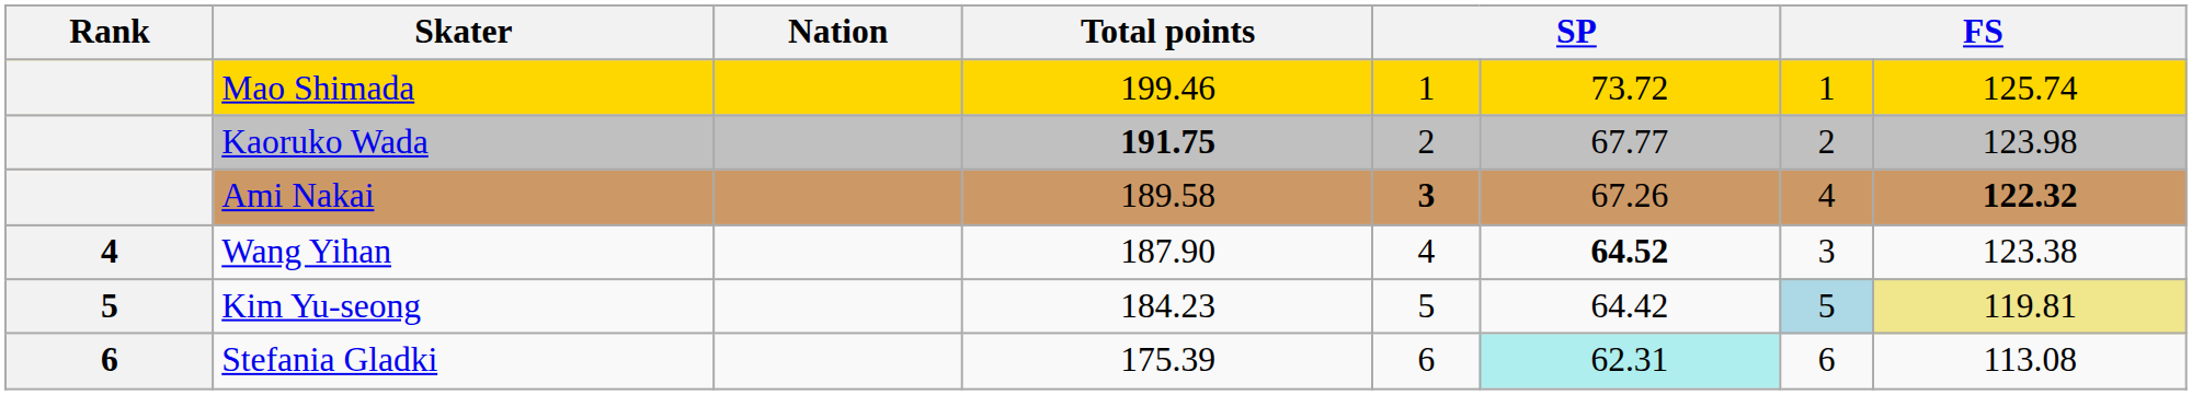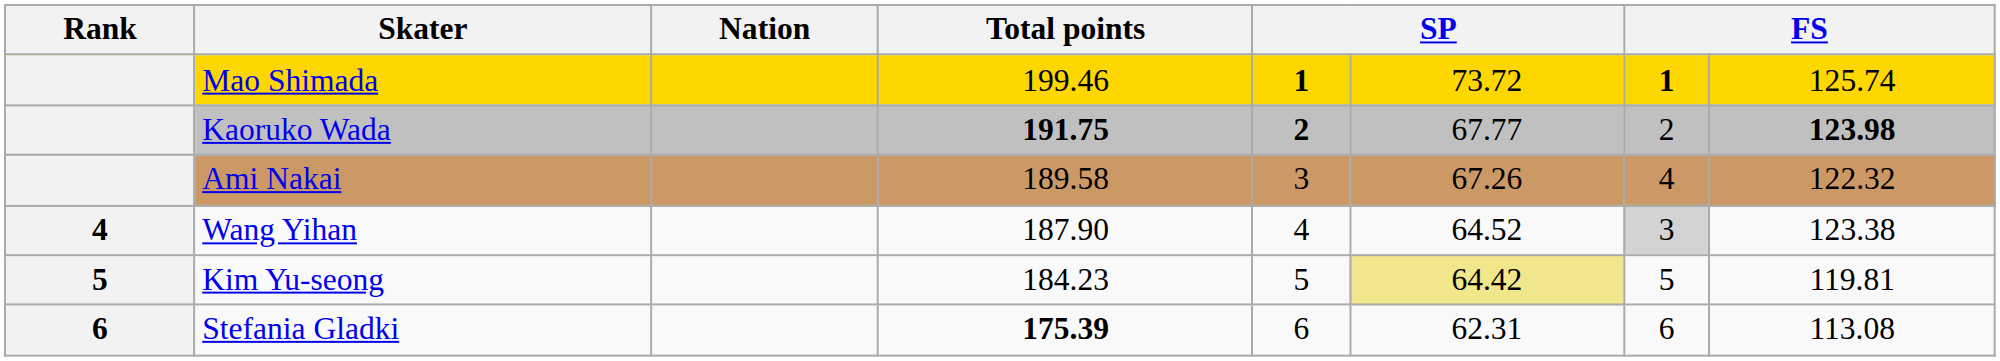Mao Shimada | column 5: normal -> bold
Mao Shimada | column 7: normal -> bold
Kaoruko Wada | column 5: normal -> bold
Kaoruko Wada | column 8: normal -> bold
Ami Nakai | column 5: bold -> normal
Ami Nakai | column 8: bold -> normal
Wang Yihan | column 6: bold -> normal
Wang Yihan | column 7: no background -> lightgrey background
Kim Yu-seong | column 6: no background -> khaki background
Kim Yu-seong | column 7: lightblue background -> no background
Kim Yu-seong | column 8: khaki background -> no background
Stefania Gladki | Total points: normal -> bold
Stefania Gladki | column 6: paleturquoise background -> no background
